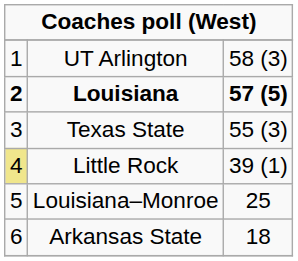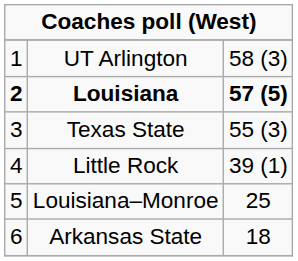Little Rock | column 1: khaki background -> no background
